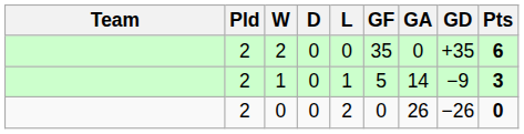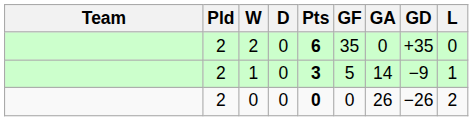columns swapped: L <-> Pts
